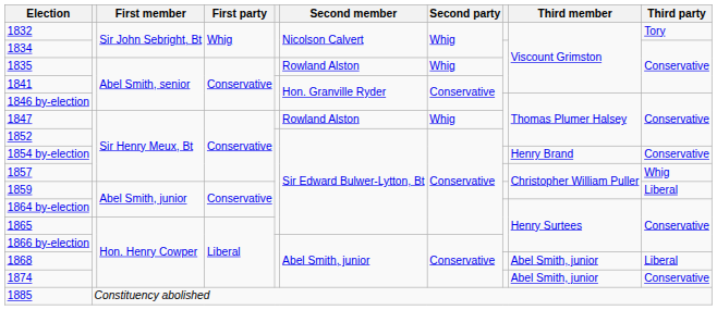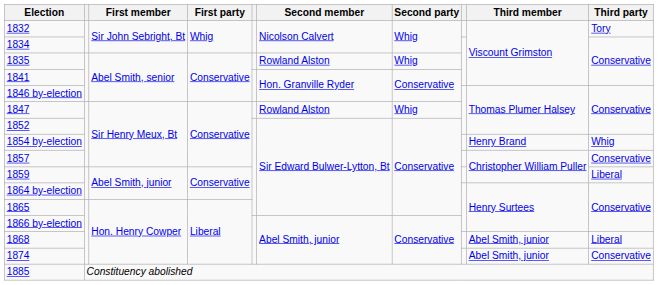1854 by-election | Third party: Conservative -> Whig
1857 | Third party: Whig -> Conservative
